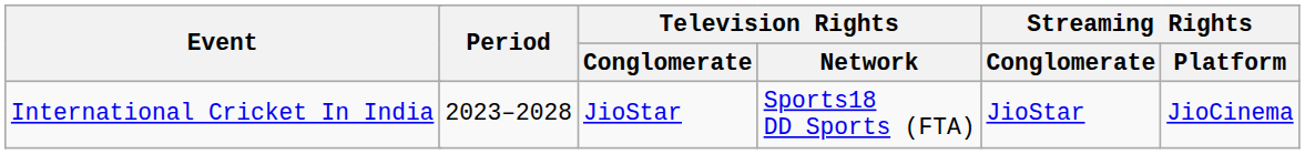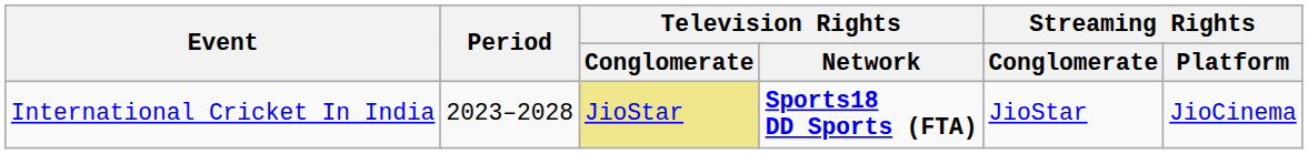International Cricket In India | Television Rights / Conglomerate: no background -> khaki background
International Cricket In India | Television Rights / Network: normal -> bold
